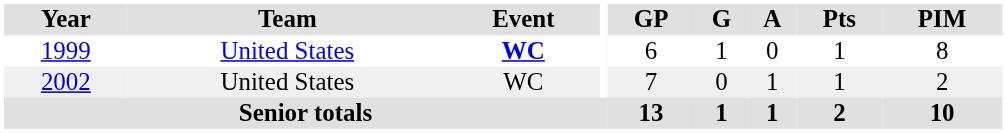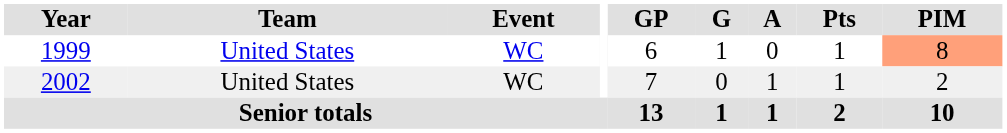1999 | Event: bold -> normal
1999 | PIM: no background -> lightsalmon background
